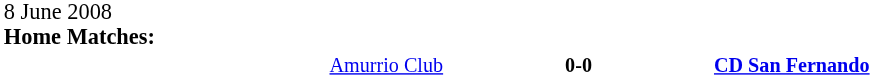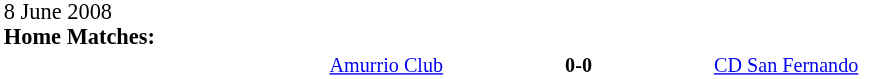Amurrio Club | column 3: bold -> normal
